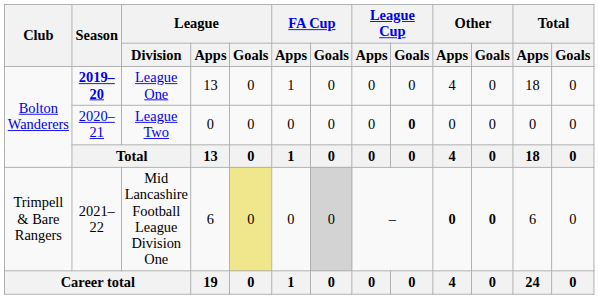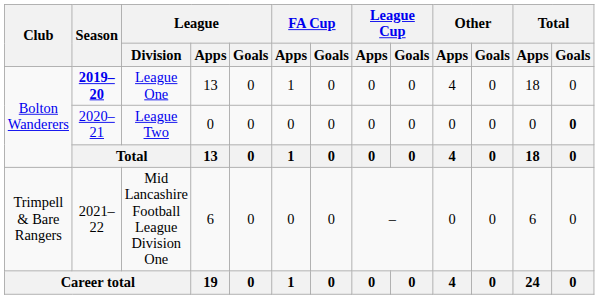League Two | League Cup / Goals: bold -> normal
League Two | Total / Goals: normal -> bold
Mid Lancashire Football League Division One | League / Goals: khaki background -> no background
Mid Lancashire Football League Division One | FA Cup / Goals: lightgrey background -> no background
Mid Lancashire Football League Division One | Other / Apps: bold -> normal
Mid Lancashire Football League Division One | Other / Goals: bold -> normal
